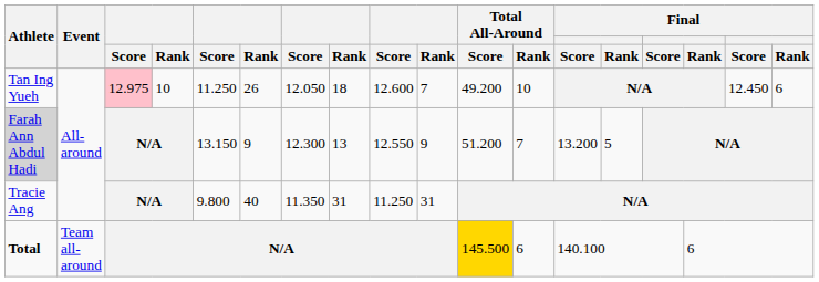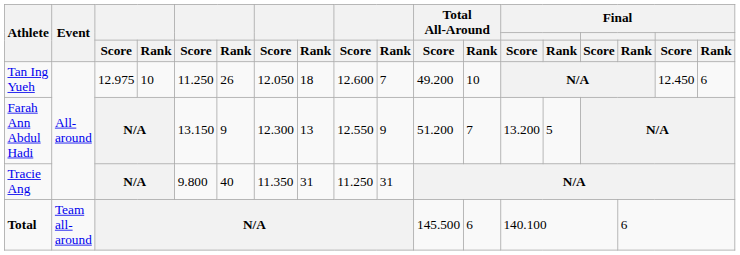row 4 | column 3: pink background -> no background
row 5 | Athlete: lightgrey background -> no background
row 7 | Total All-Around / Score: gold background -> no background
